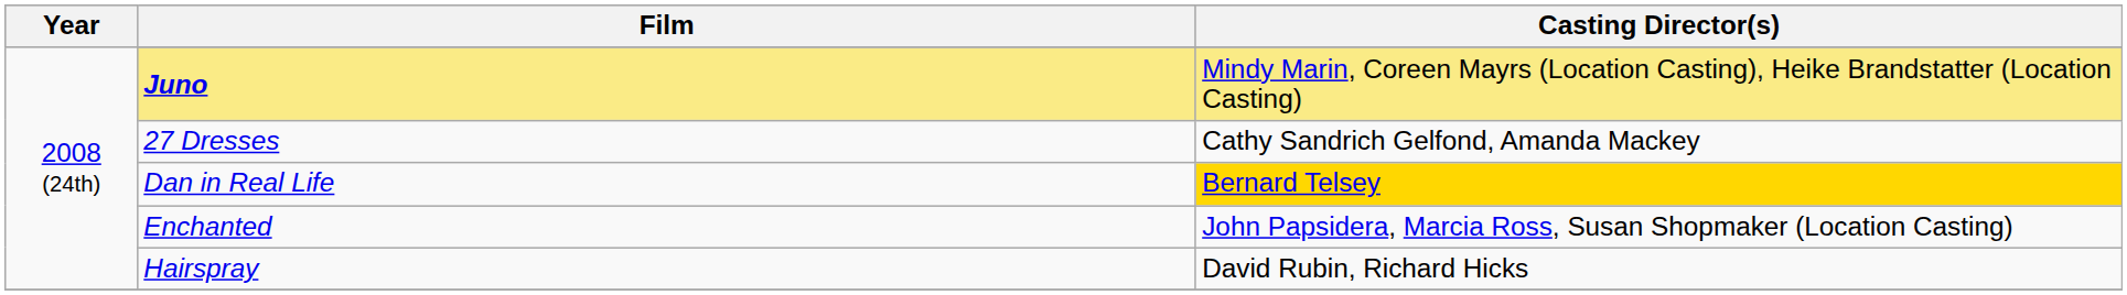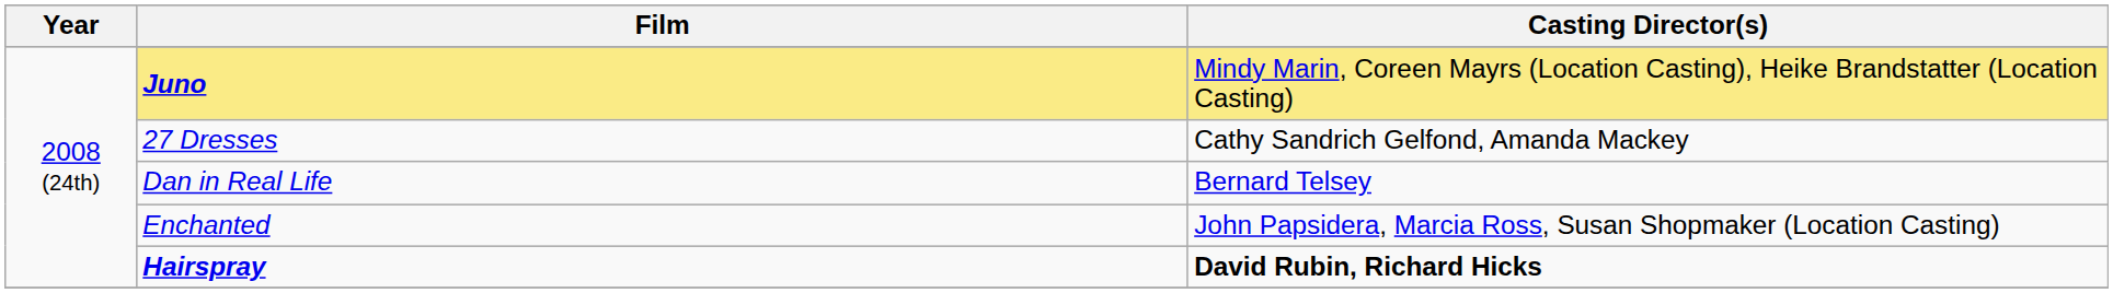Dan in Real Life | Casting Director(s): gold background -> no background
Hairspray | Film: normal -> bold
Hairspray | Casting Director(s): normal -> bold
